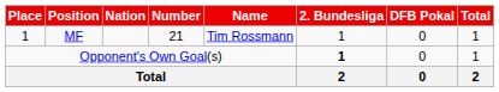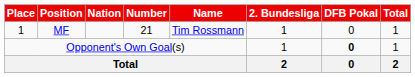Opponent's Own Goal(s) | 2. Bundesliga: bold -> normal
Opponent's Own Goal(s) | DFB Pokal: normal -> bold
